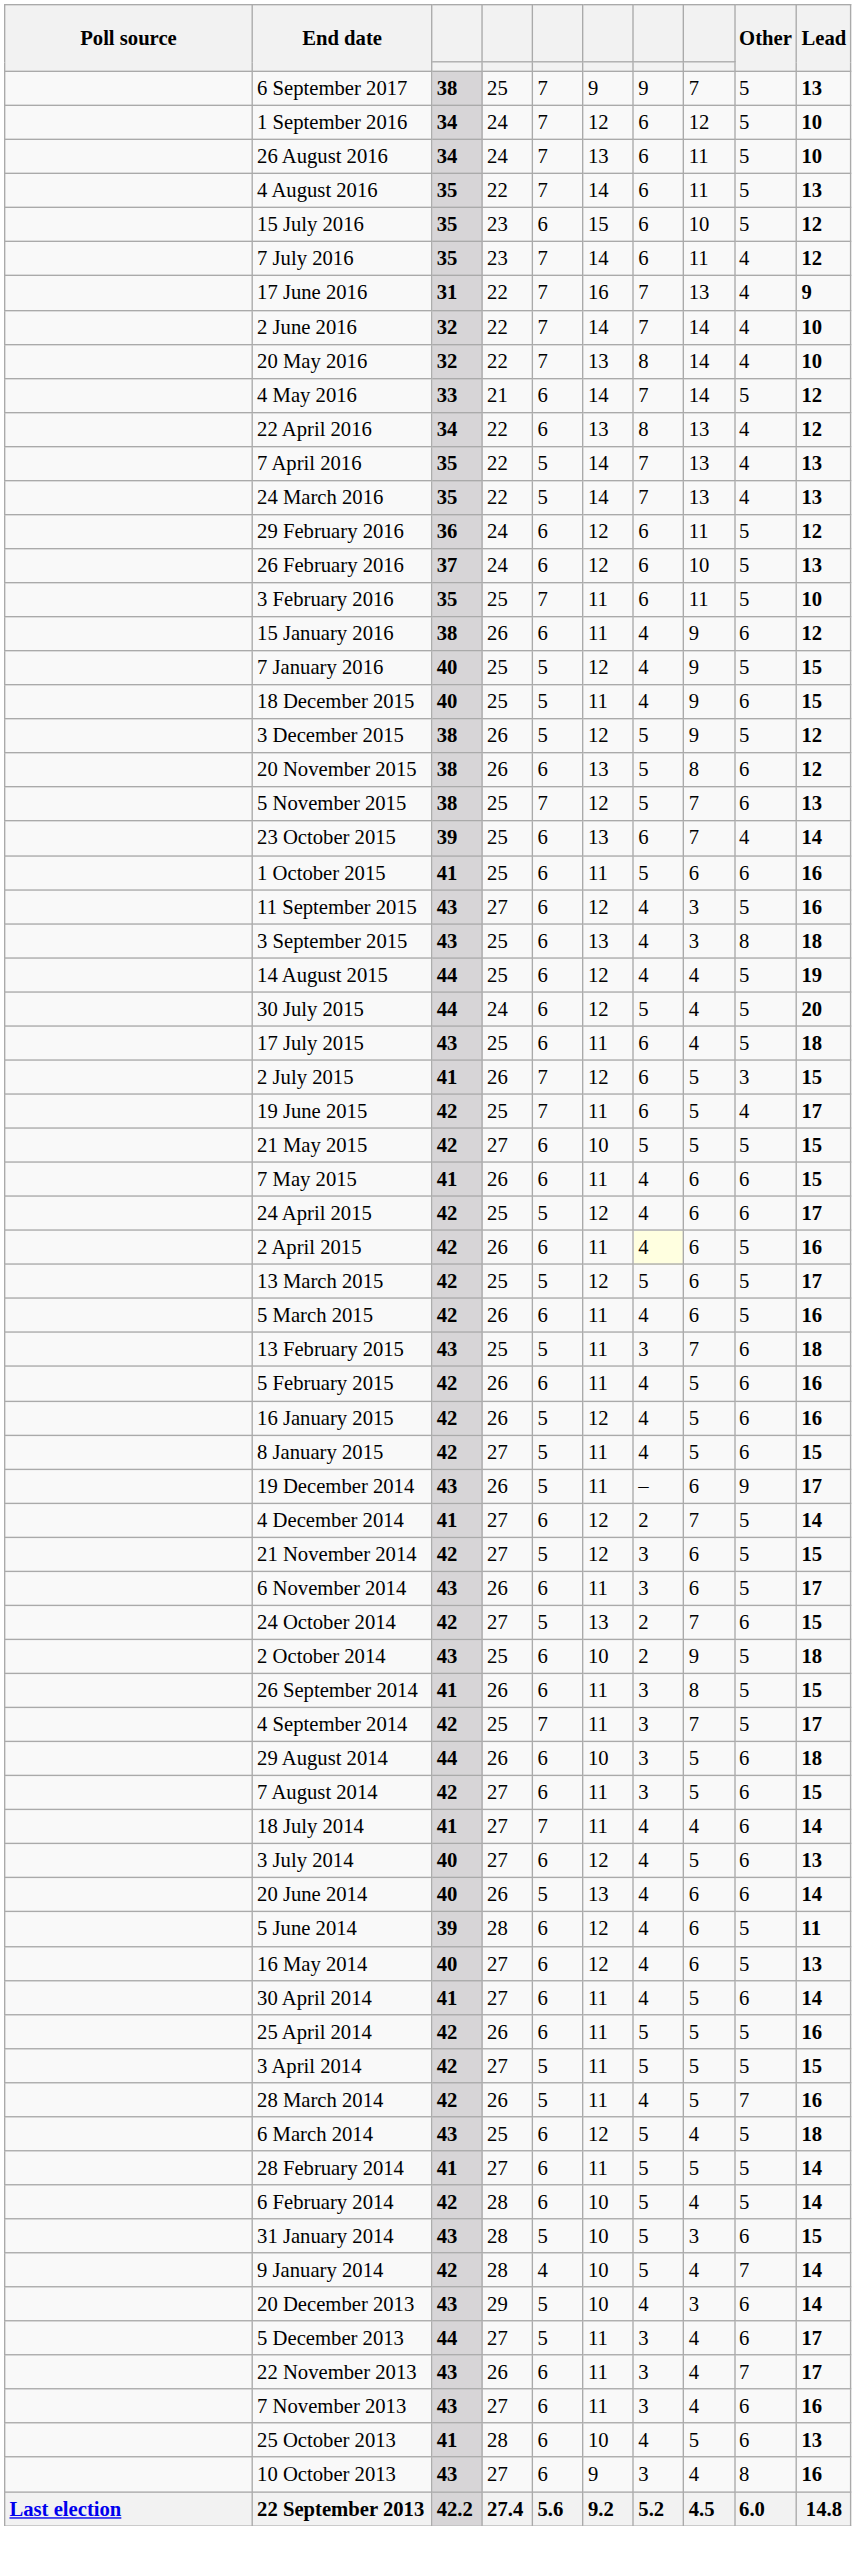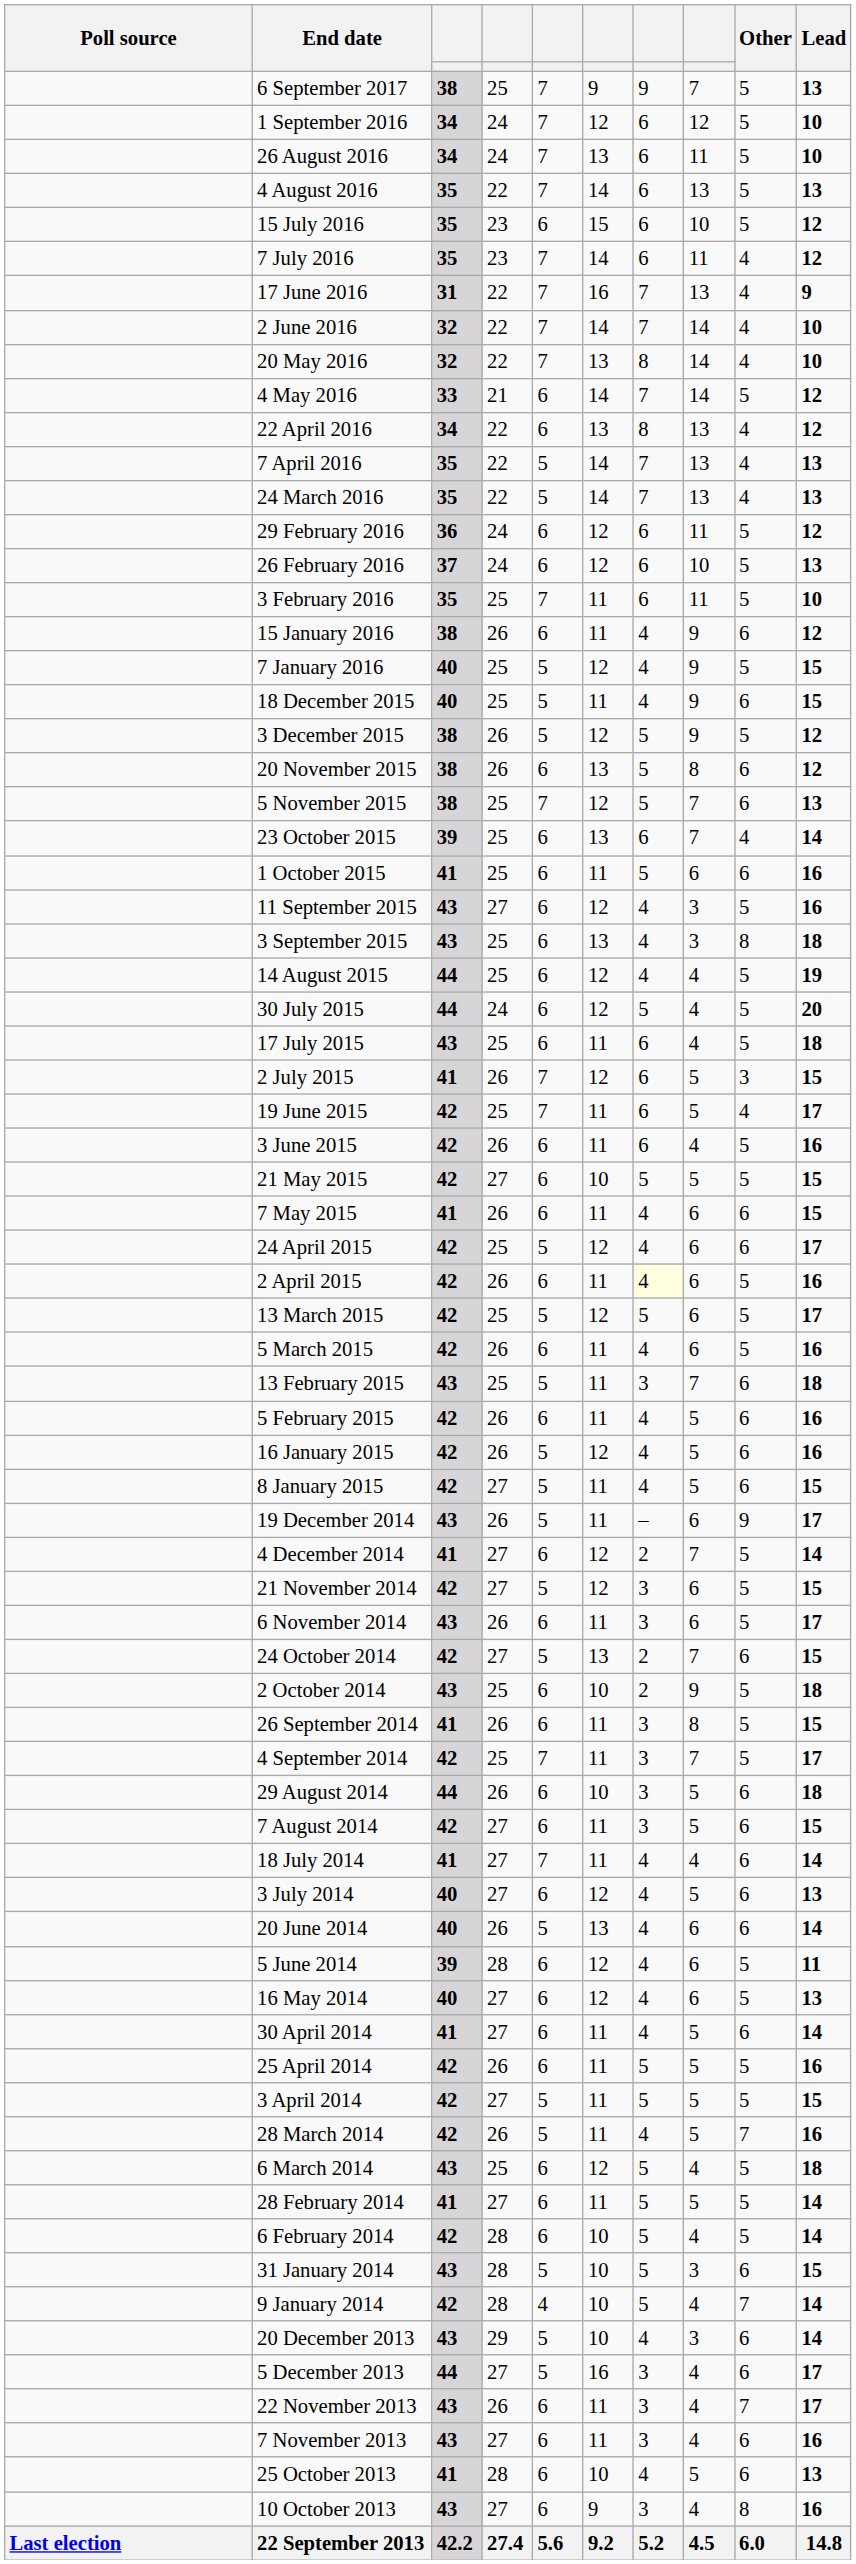4 August 2016 | column 8: 11 -> 13
+ row: 3 June 2015 | 42 | 26 | 6 | 11 | 6 | 4 | 5 | 16
5 December 2013 | column 6: 11 -> 16
